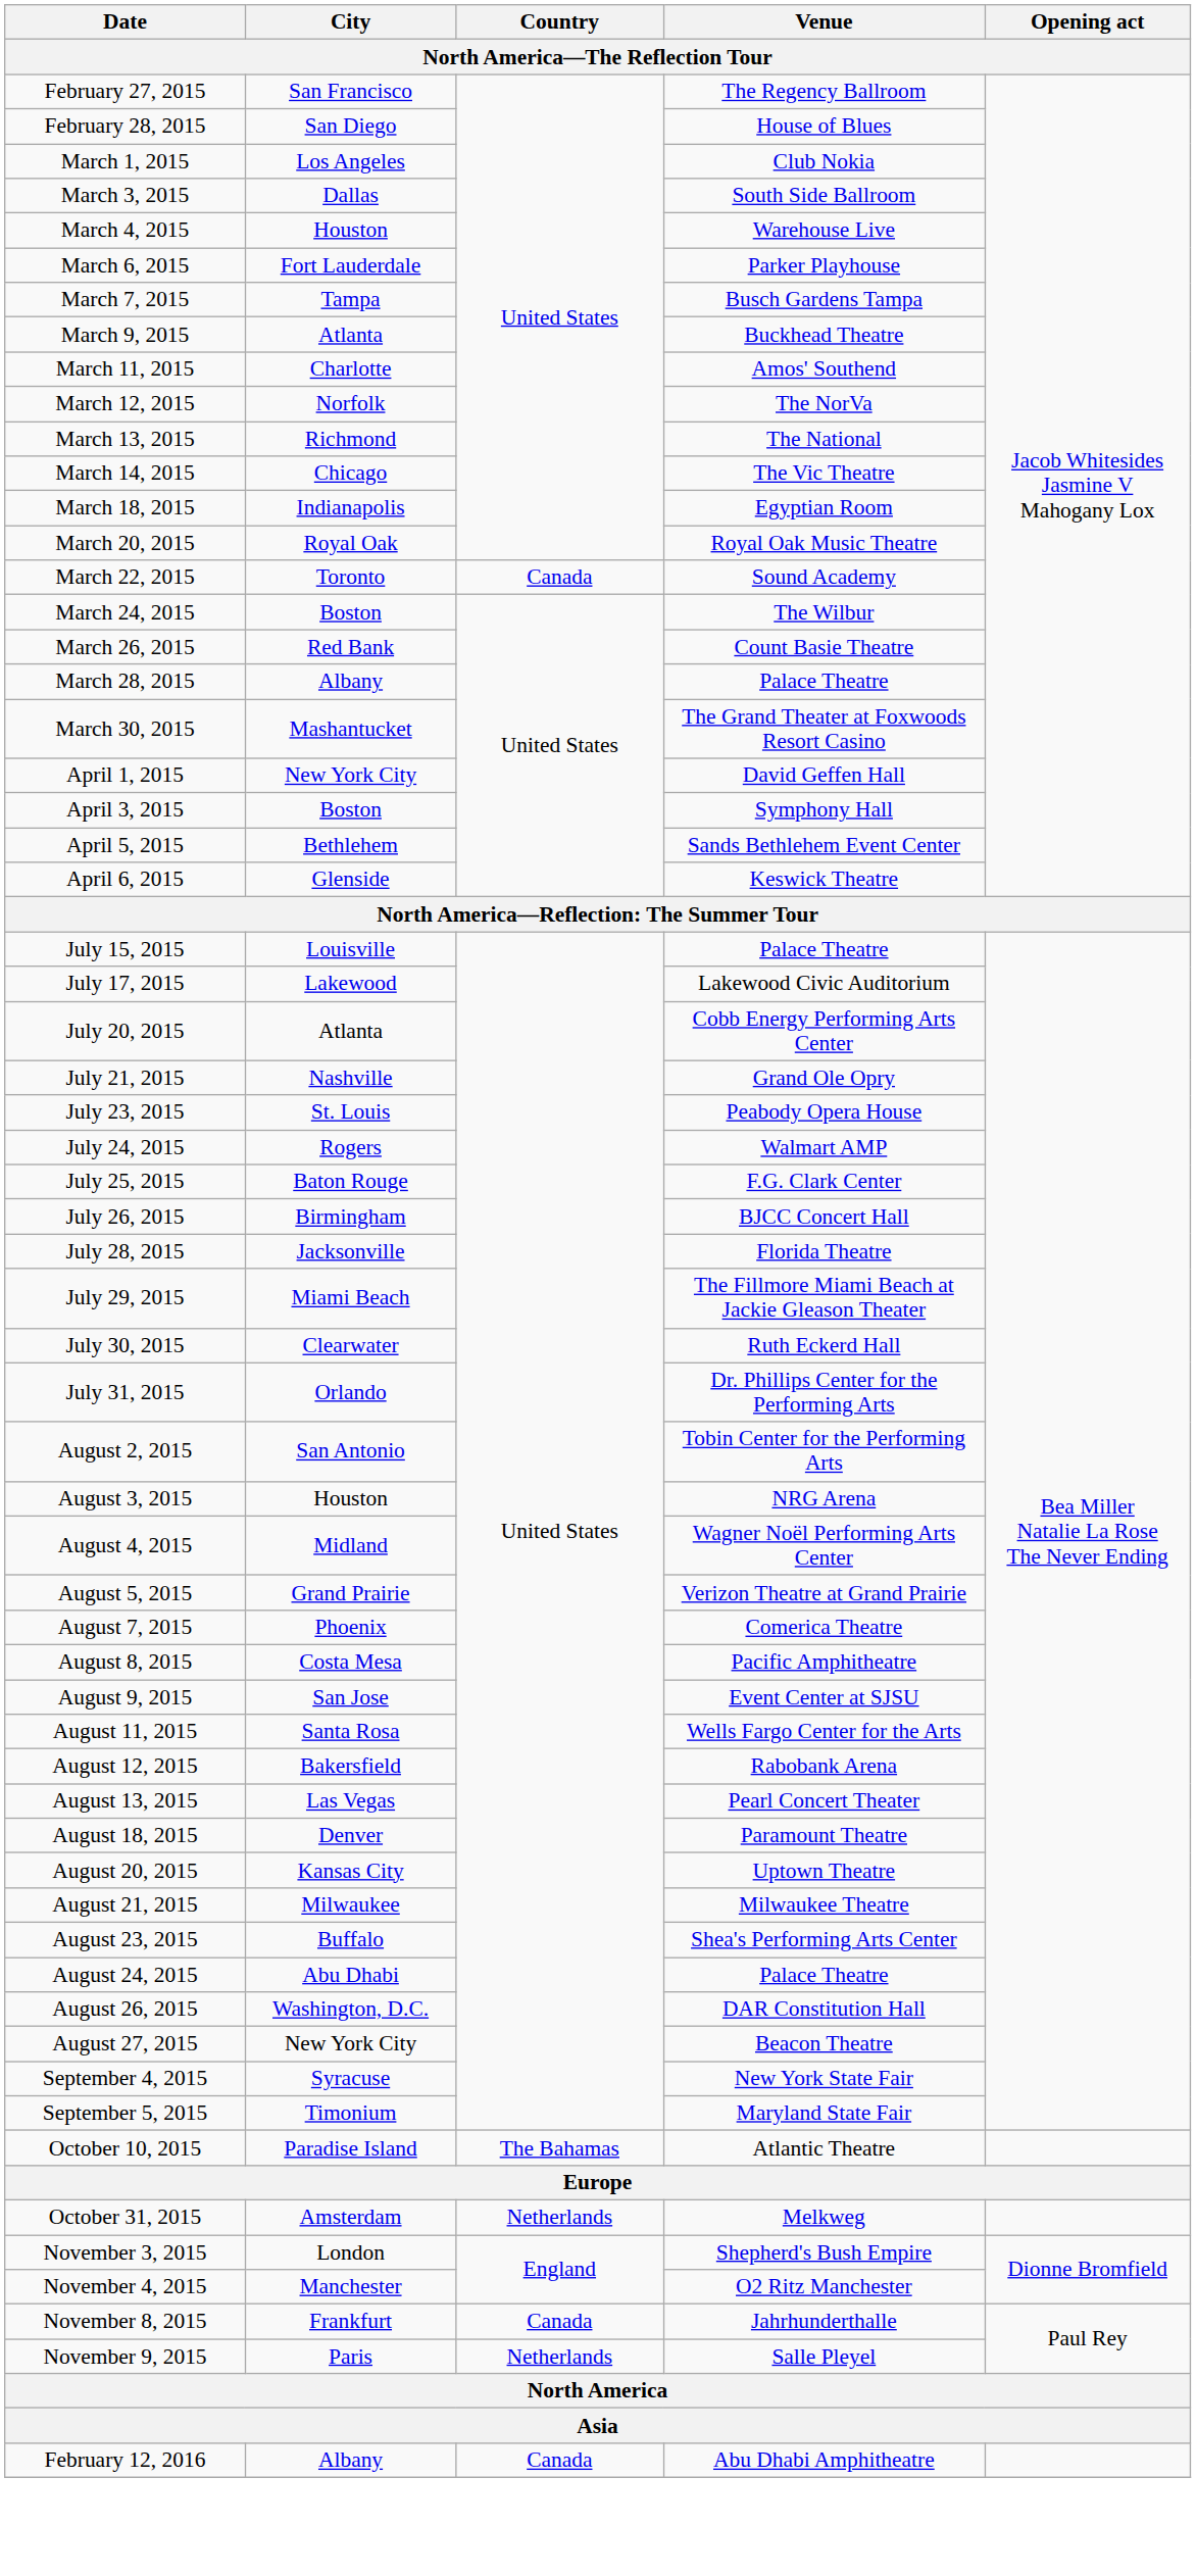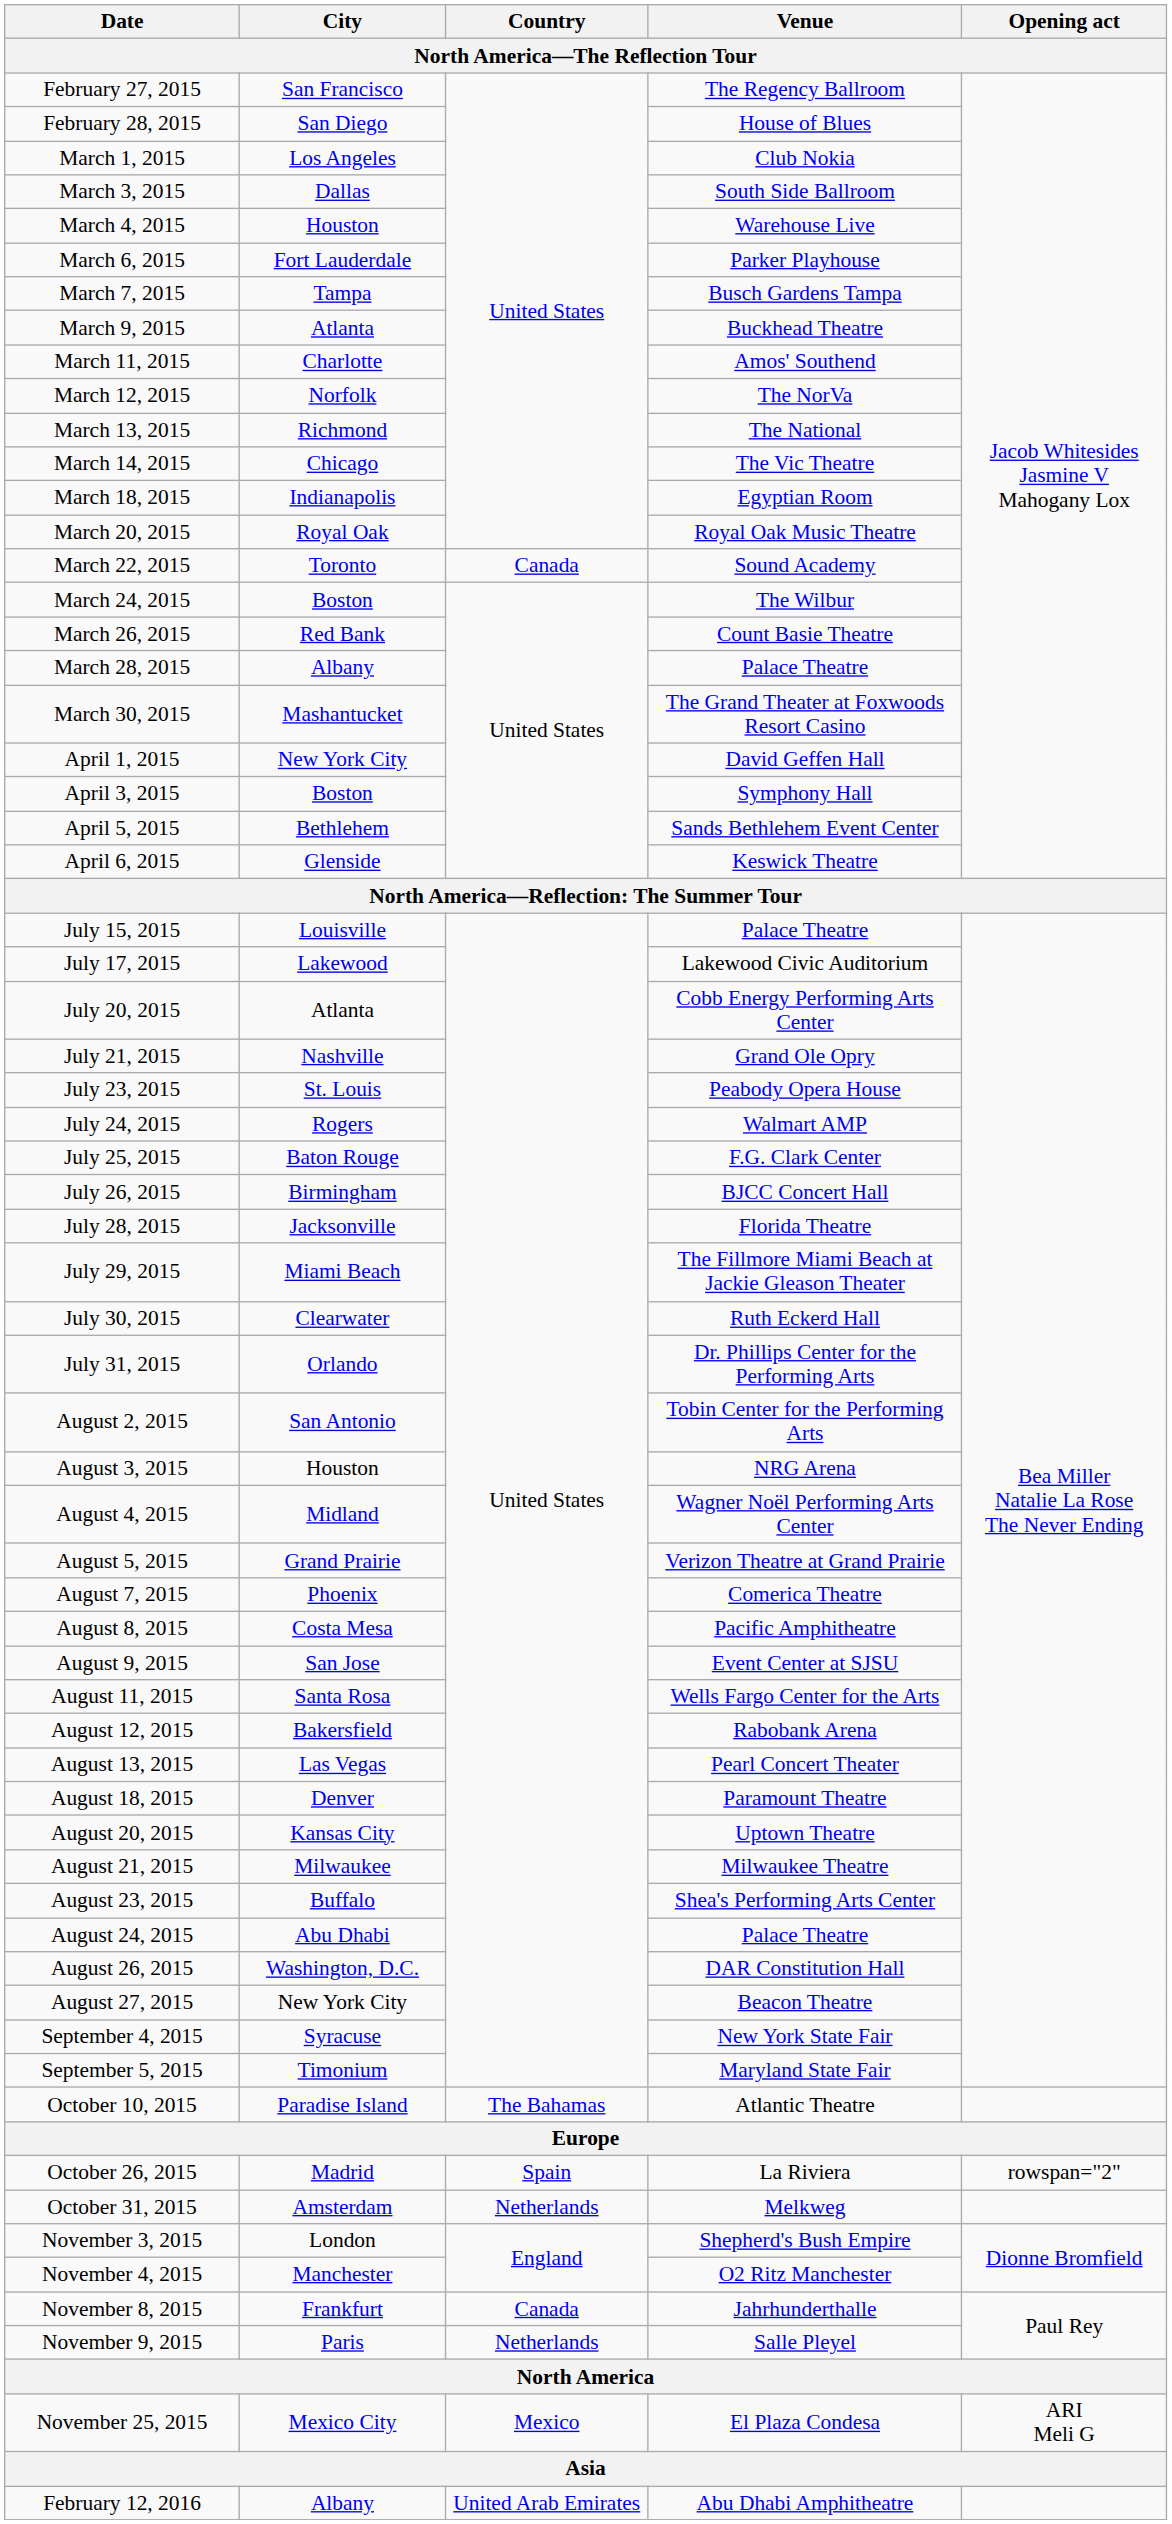+ row: October 26, 2015 | Madrid | Spain | La Riviera | rowspan="2"
+ row: November 25, 2015 | Mexico City | Mexico | El Plaza Condesa | ARI Meli G
February 12, 2016 | Country: Canada -> United Arab Emirates
